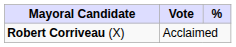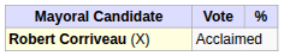Robert Corriveau (X) | Mayoral Candidate: no background -> lightyellow background
